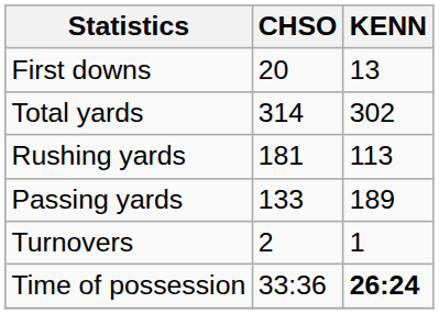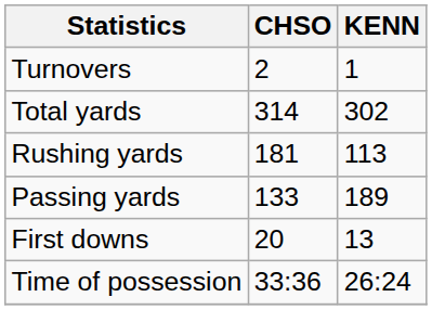rows swapped: First downs <-> Turnovers
Time of possession | KENN: bold -> normal
